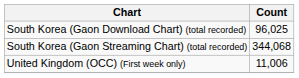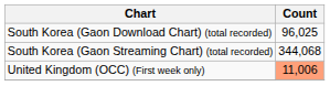United Kingdom (OCC) (First week only) | Count: no background -> lightsalmon background
